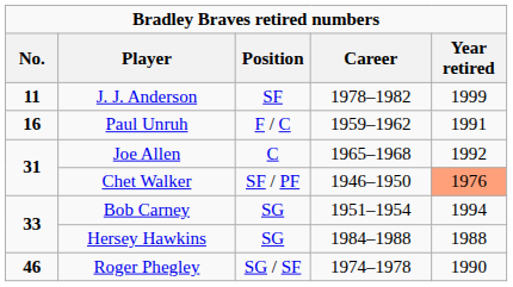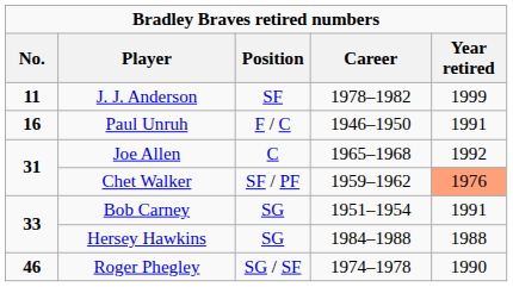Paul Unruh | Career: 1959–1962 -> 1946–1950
Chet Walker | Career: 1946–1950 -> 1959–1962
Bob Carney | Year retired: 1994 -> 1991
